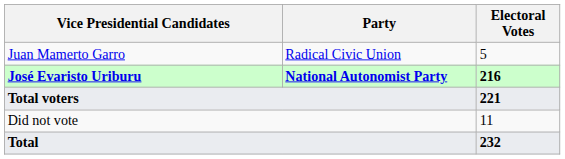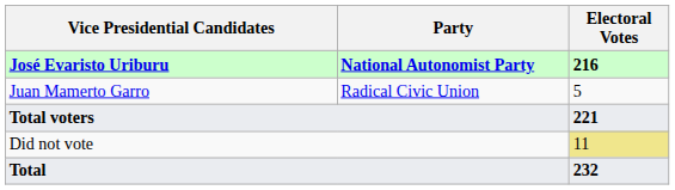rows swapped: José Evaristo Uriburu <-> Juan Mamerto Garro
Did not vote | Electoral Votes: no background -> khaki background
